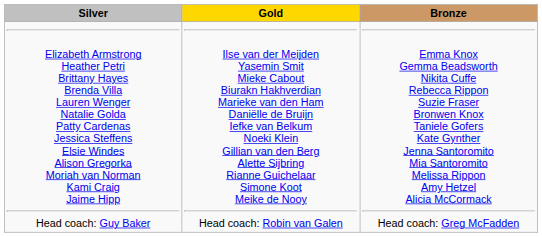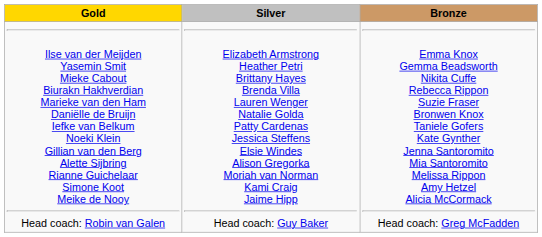columns swapped: Gold <-> Silver
